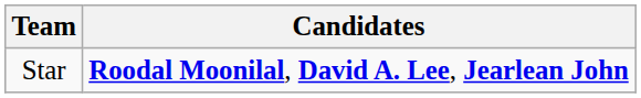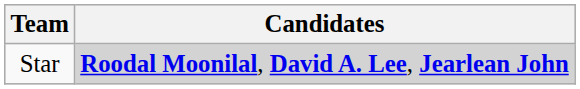Star | Candidates: no background -> lightgrey background
